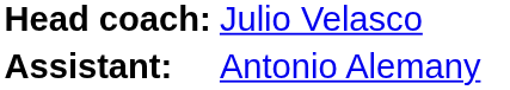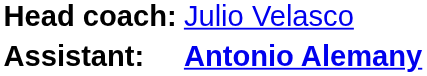Assistant: | column 2: normal -> bold
